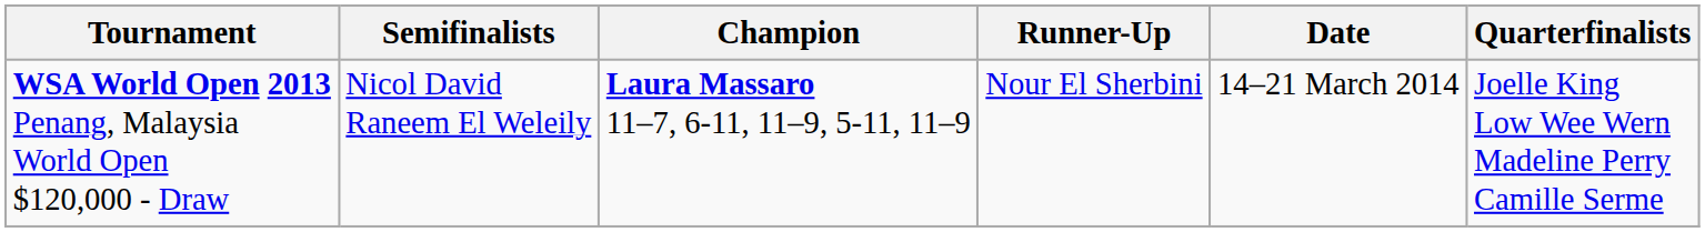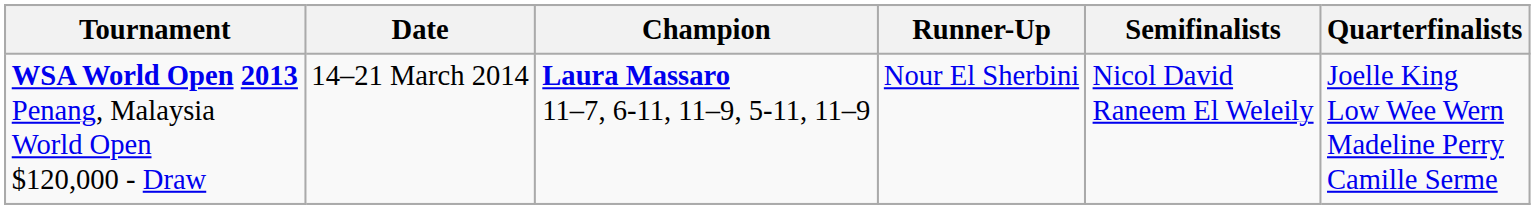columns swapped: Date <-> Semifinalists
